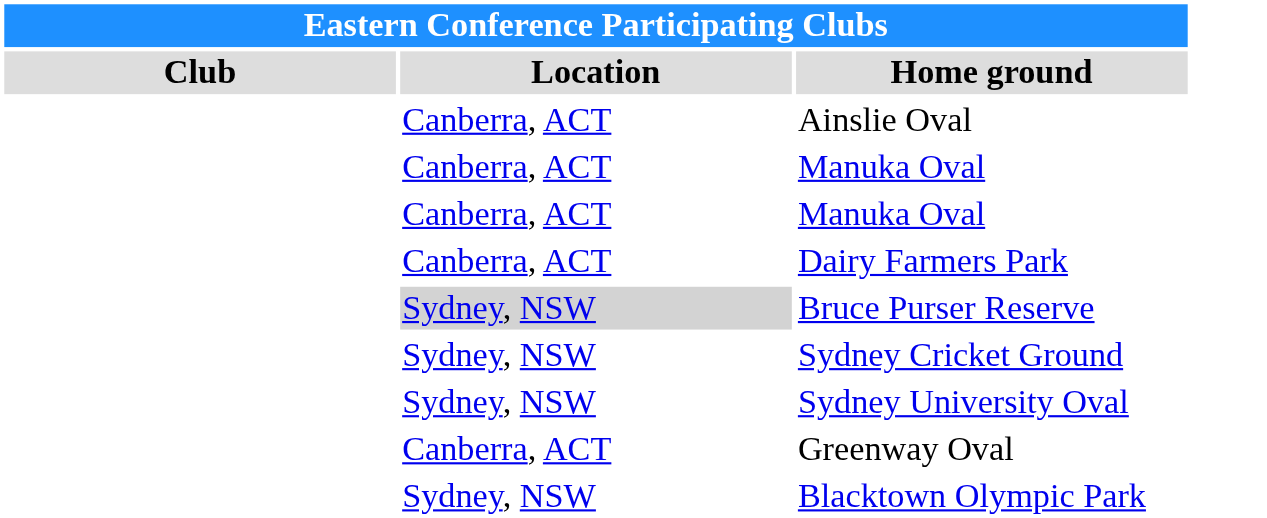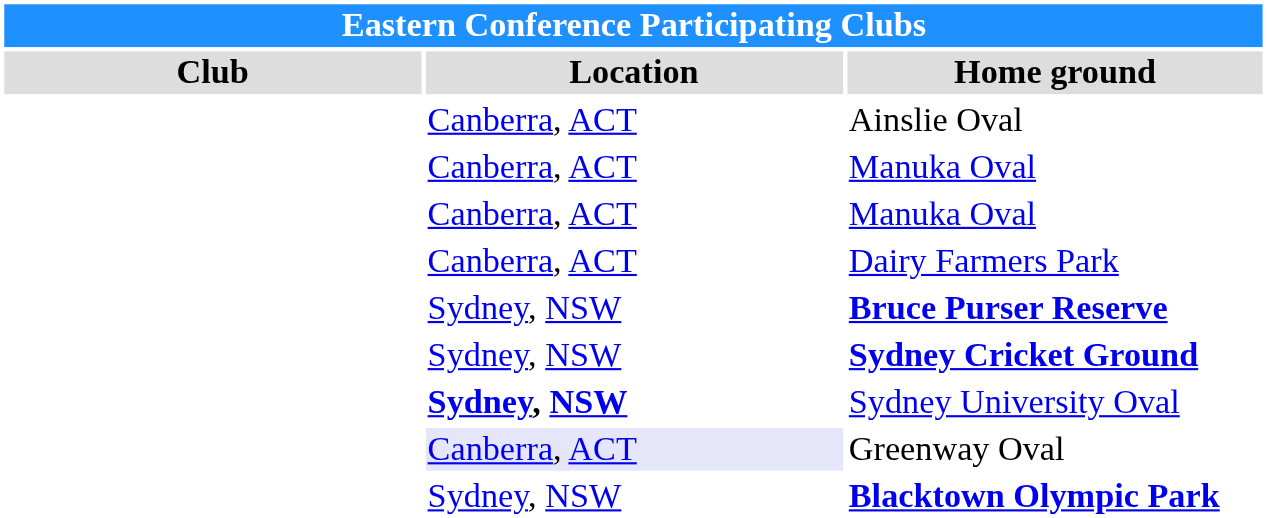Bruce Purser Reserve | Location: lightgrey background -> no background
Bruce Purser Reserve | Home ground: normal -> bold
Sydney Cricket Ground | Home ground: normal -> bold
Sydney University Oval | Location: normal -> bold
Greenway Oval | Location: no background -> lavender background
Blacktown Olympic Park | Home ground: normal -> bold
